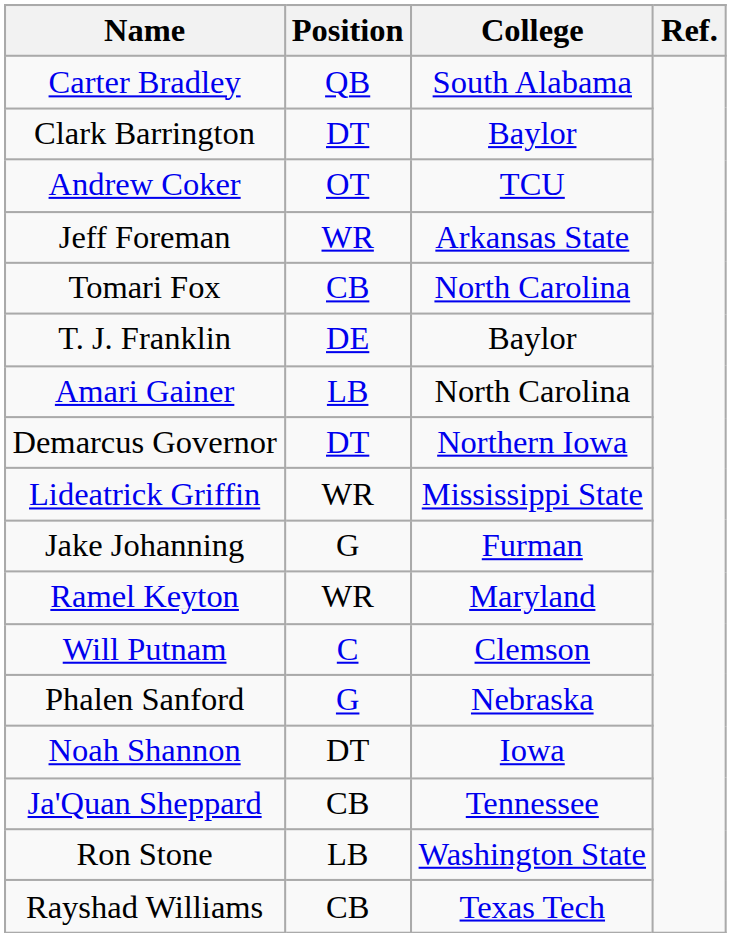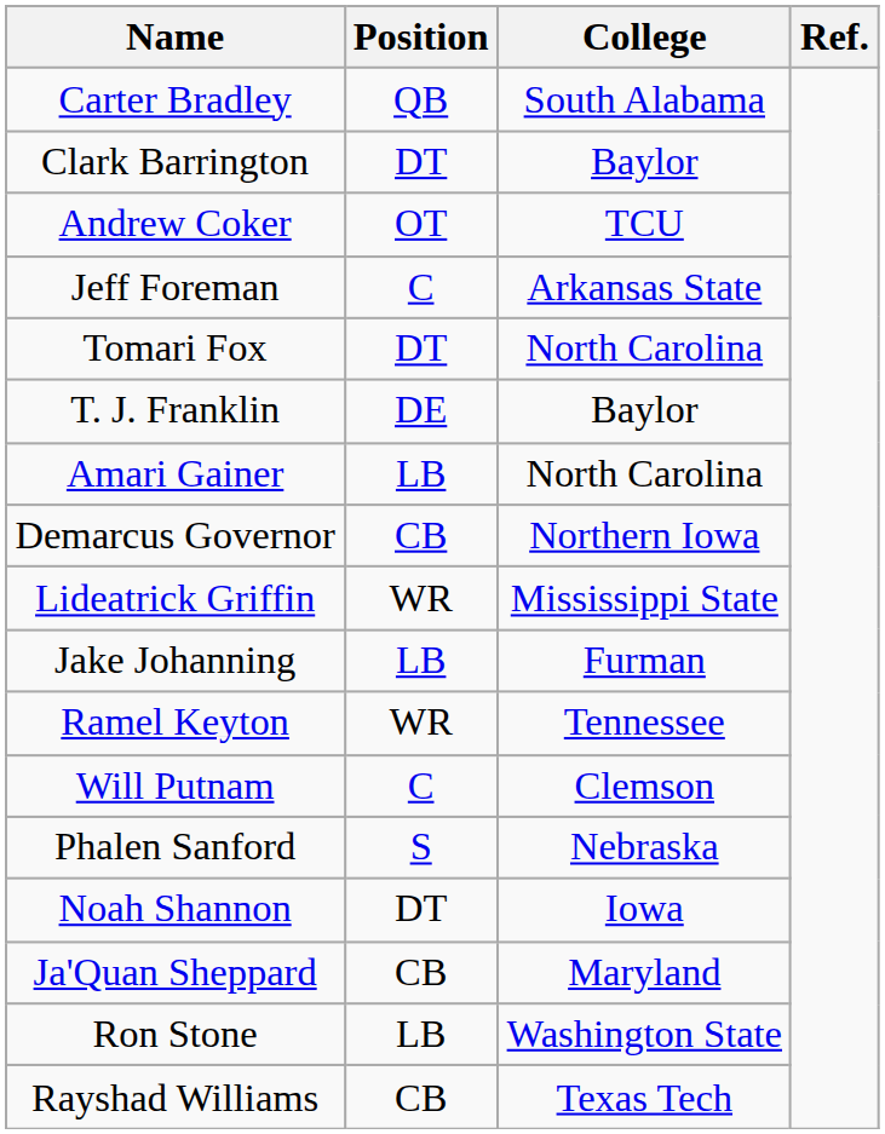Jeff Foreman | Position: WR -> C
Tomari Fox | Position: CB -> DT
Demarcus Governor | Position: DT -> CB
Jake Johanning | Position: G -> LB
Ramel Keyton | College: Maryland -> Tennessee
Phalen Sanford | Position: G -> S
Ja'Quan Sheppard | College: Tennessee -> Maryland
